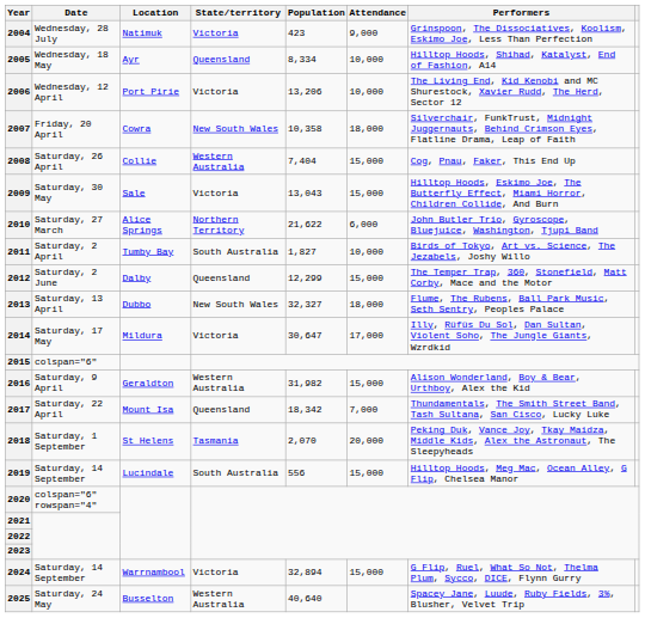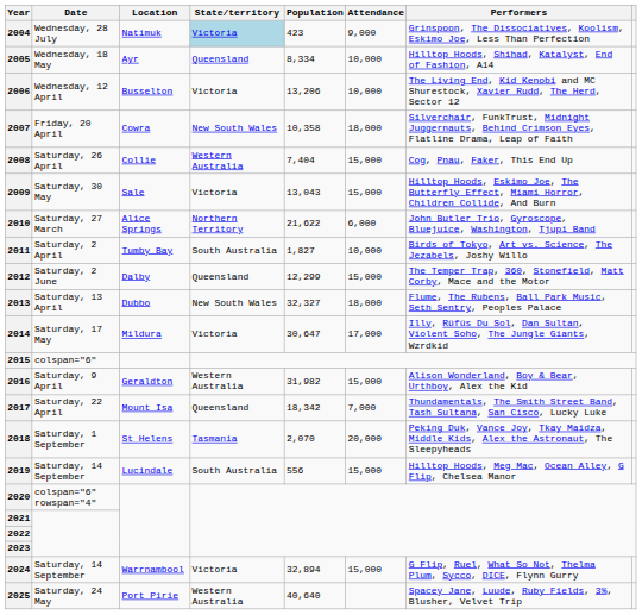2004 | State/territory: no background -> lightblue background
2006 | Location: Port Pirie -> Busselton
2025 | Location: Busselton -> Port Pirie
